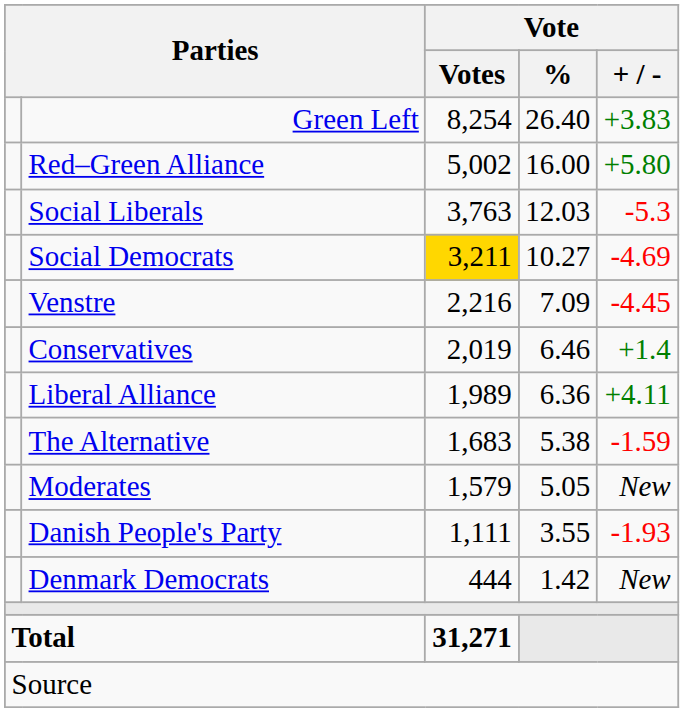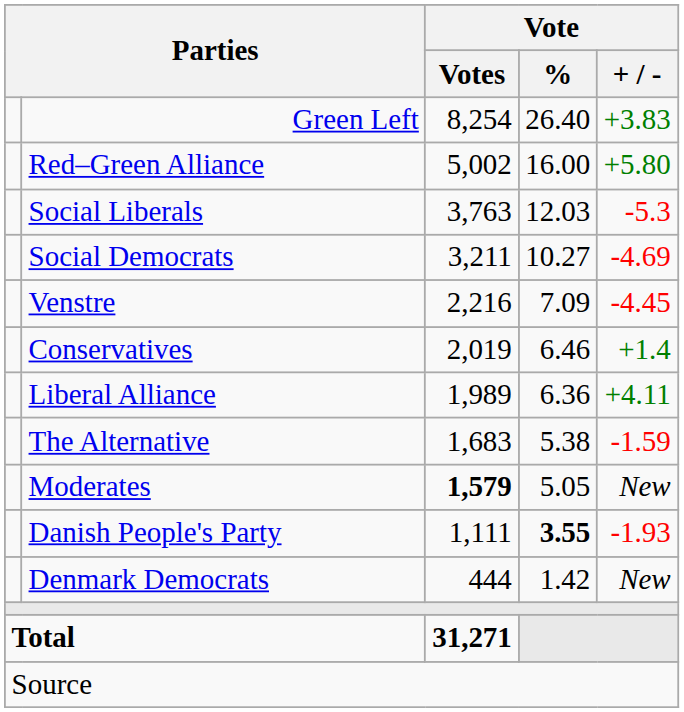Social Democrats | Vote / Votes: gold background -> no background
Moderates | Vote / Votes: normal -> bold
Danish People's Party | Vote / %: normal -> bold
